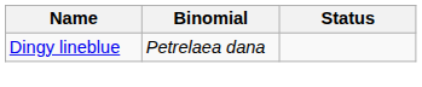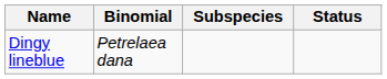+ column: Subspecies
